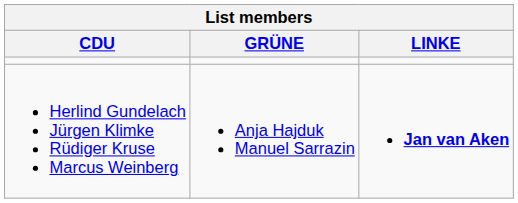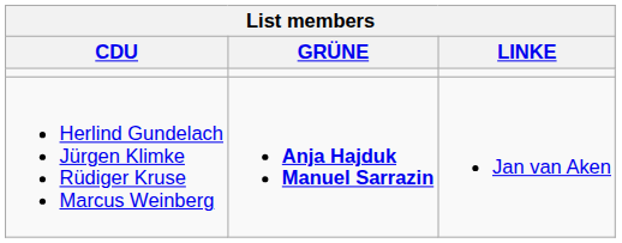row 4 | GRÜNE: normal -> bold
row 4 | LINKE: bold -> normal
